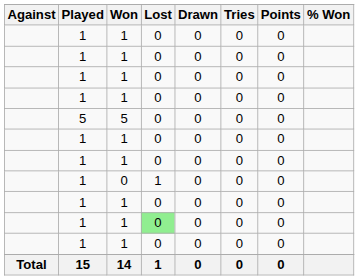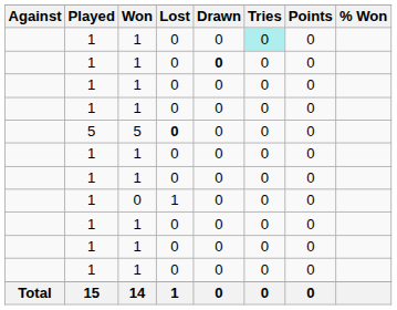row 2 | Tries: no background -> paleturquoise background
row 3 | Drawn: normal -> bold
row 6 | Lost: normal -> bold
row 11 | Lost: lightgreen background -> no background
